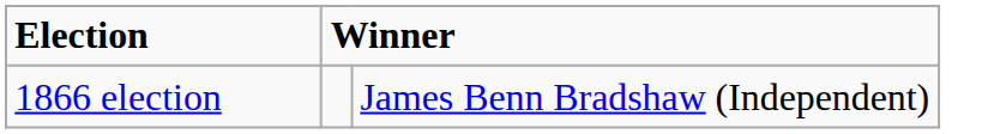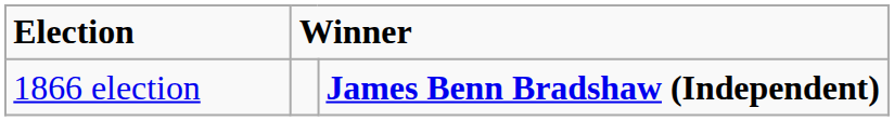1866 election | column 3: normal -> bold
